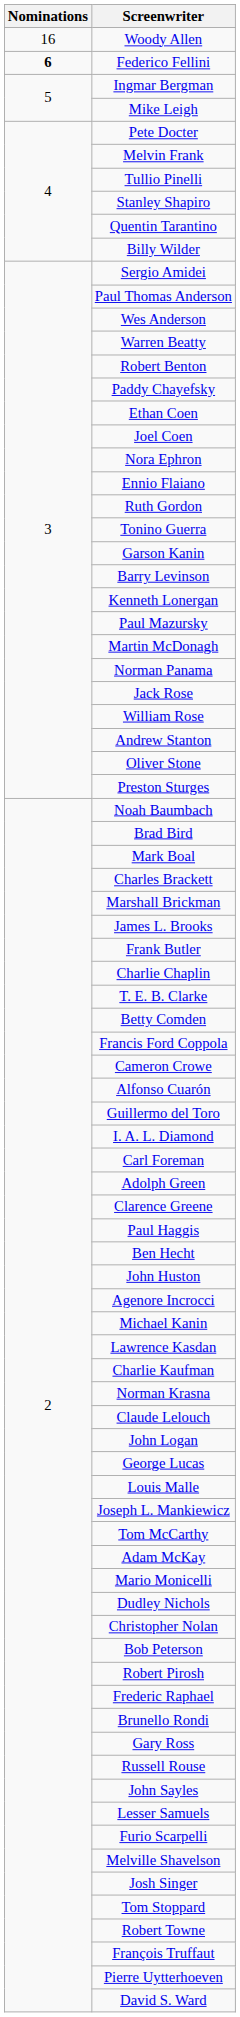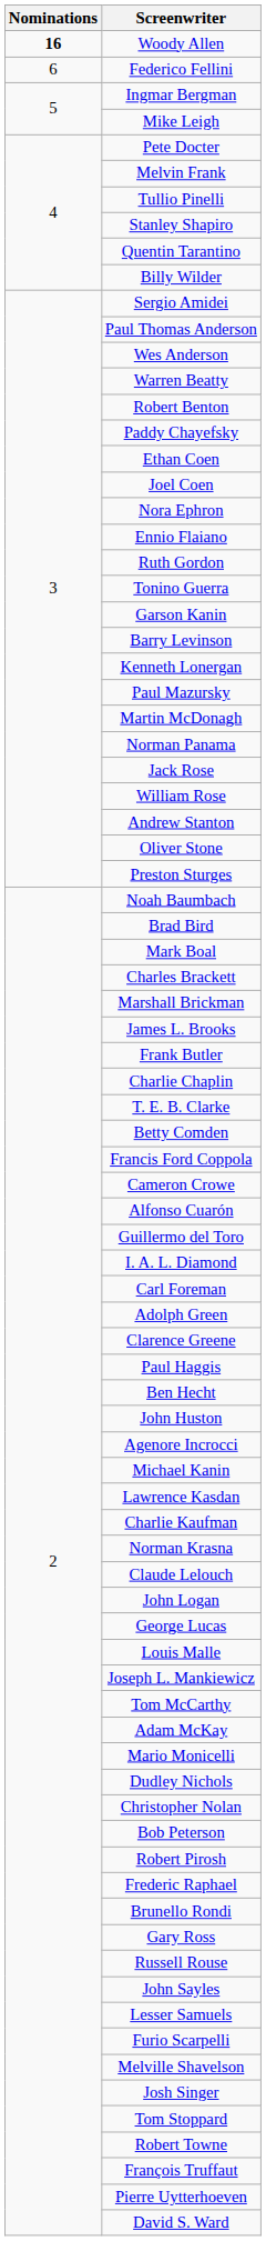Woody Allen | Nominations: normal -> bold
Federico Fellini | Nominations: bold -> normal
